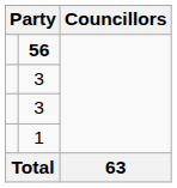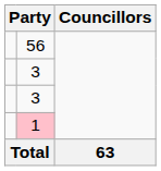56 | column 2: bold -> normal
1 | column 2: no background -> pink background
